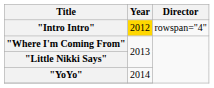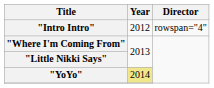"Intro Intro" | Year: gold background -> no background
"YoYo" | Year: no background -> khaki background
